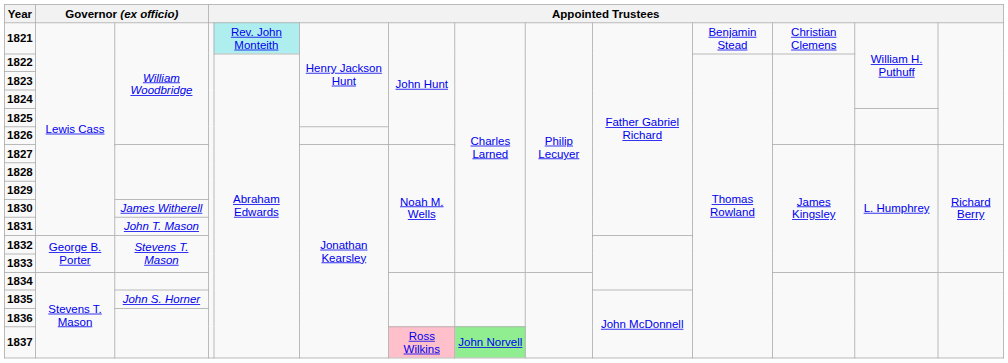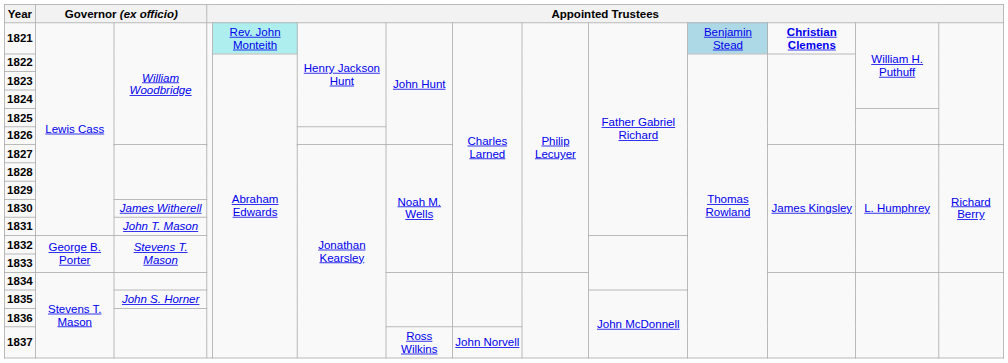1821 | column 11: no background -> lightblue background
1821 | column 12: normal -> bold
1837 | column 7: pink background -> no background
1837 | column 8: lightgreen background -> no background
